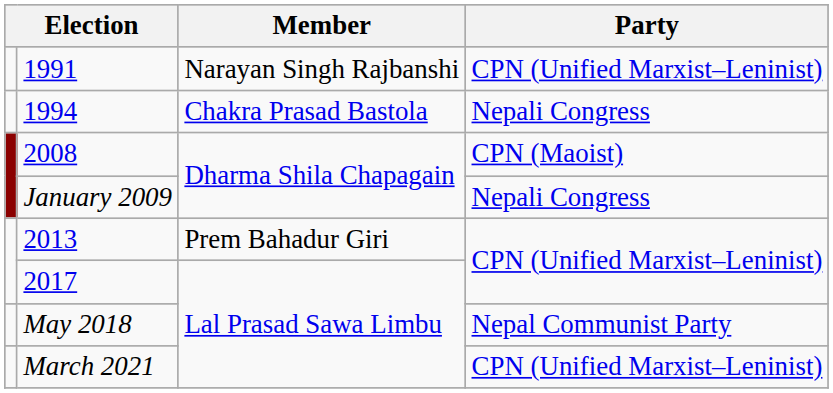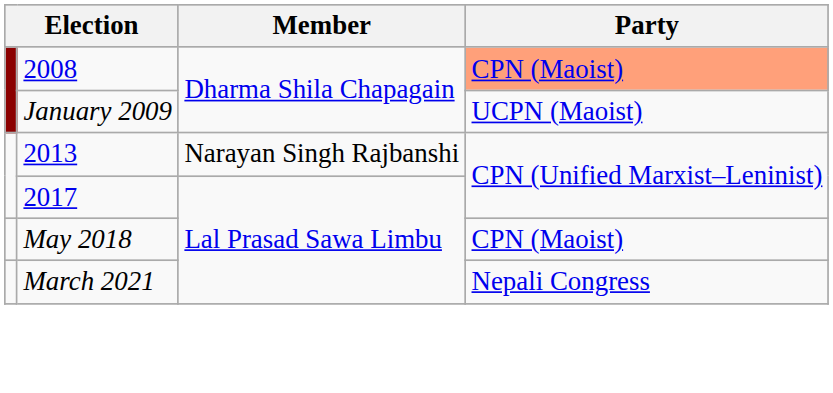- row: 1991 | Narayan Singh Rajbanshi | CPN (Unified Marxist–Leninist)
- row: 1994 | Chakra Prasad Bastola | Nepali Congress
2008 | Party: no background -> lightsalmon background
January 2009 | Party: Nepali Congress -> UCPN (Maoist)
2013 | Member: Prem Bahadur Giri -> Narayan Singh Rajbanshi
May 2018 | Party: Nepal Communist Party -> CPN (Maoist)
March 2021 | Party: CPN (Unified Marxist–Leninist) -> Nepali Congress
